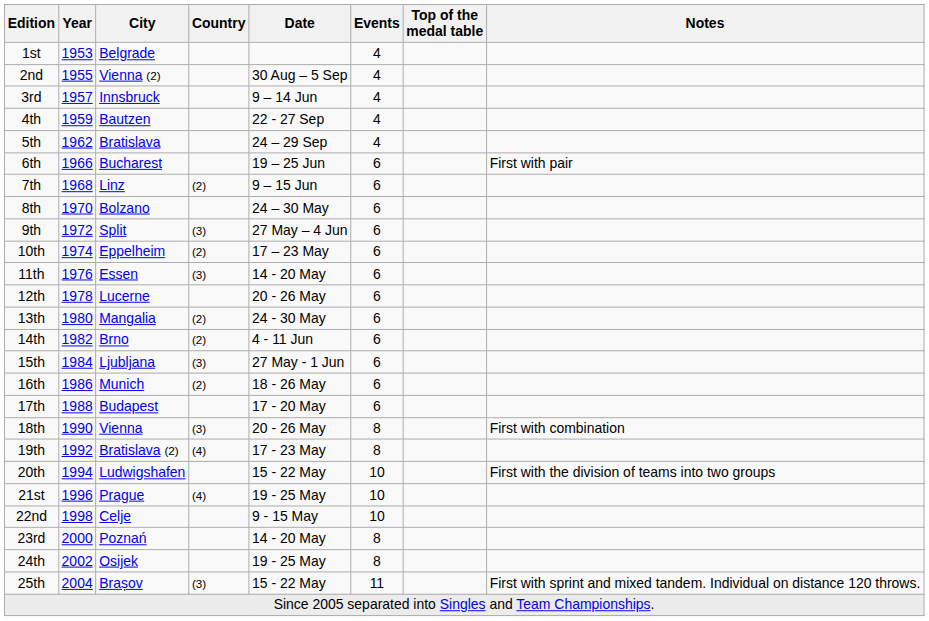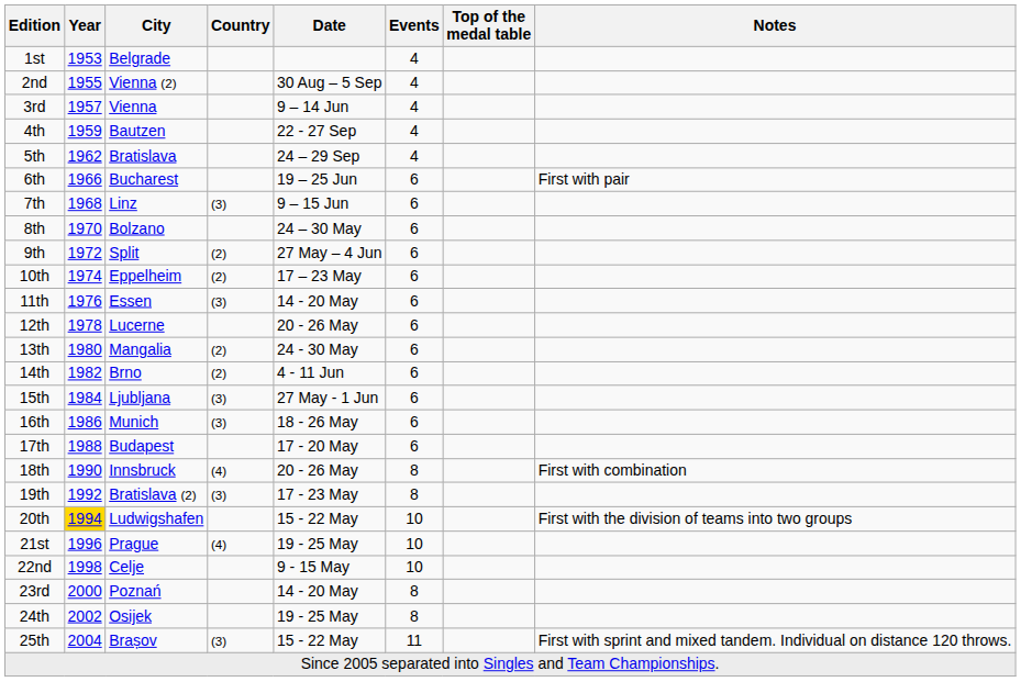3rd | City: Innsbruck -> Vienna
7th | Country: (2) -> (3)
9th | Country: (3) -> (2)
16th | Country: (2) -> (3)
18th | City: Vienna -> Innsbruck
18th | Country: (3) -> (4)
19th | Country: (4) -> (3)
20th | Year: no background -> gold background
